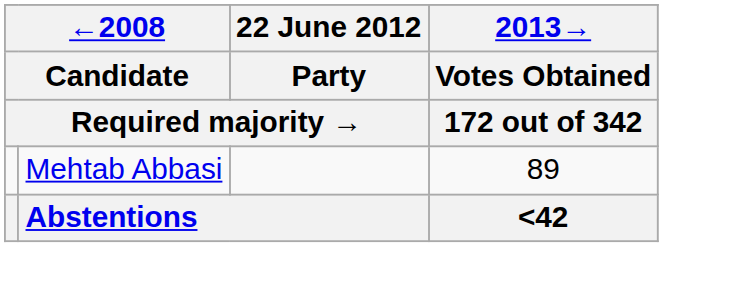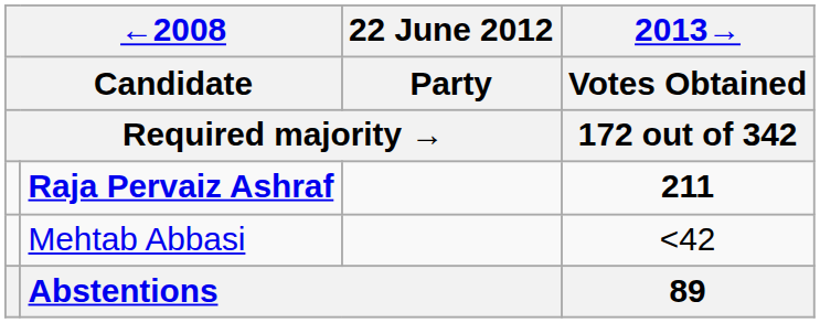+ row: Raja Pervaiz Ashraf | 211
Mehtab Abbasi | 2013→ / Votes Obtained / 172 out of 342: 89 -> <42
Abstentions | 2013→ / Votes Obtained / 172 out of 342: <42 -> 89
